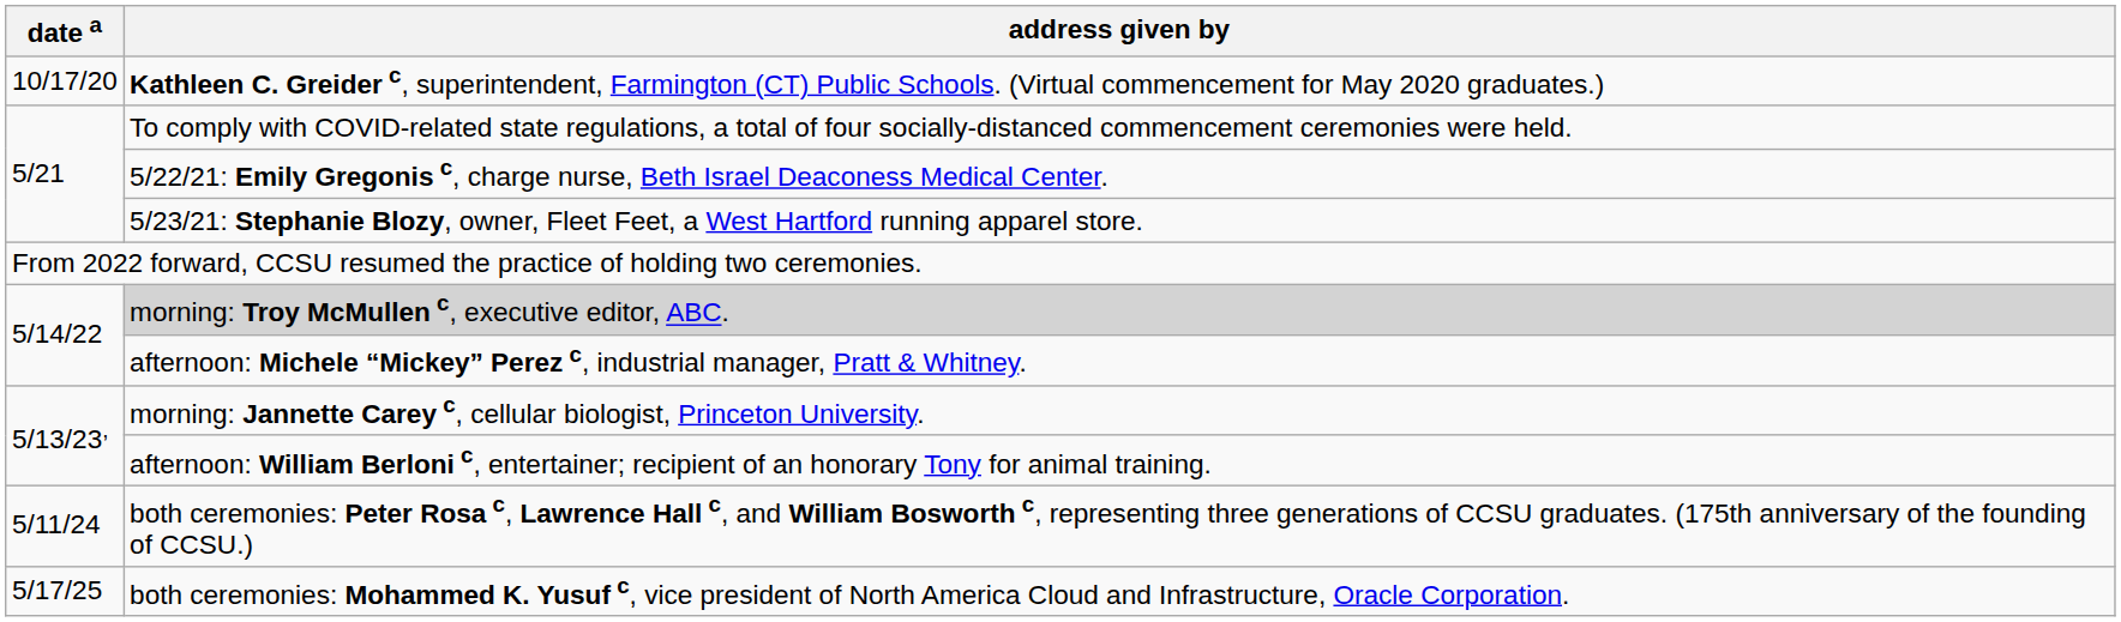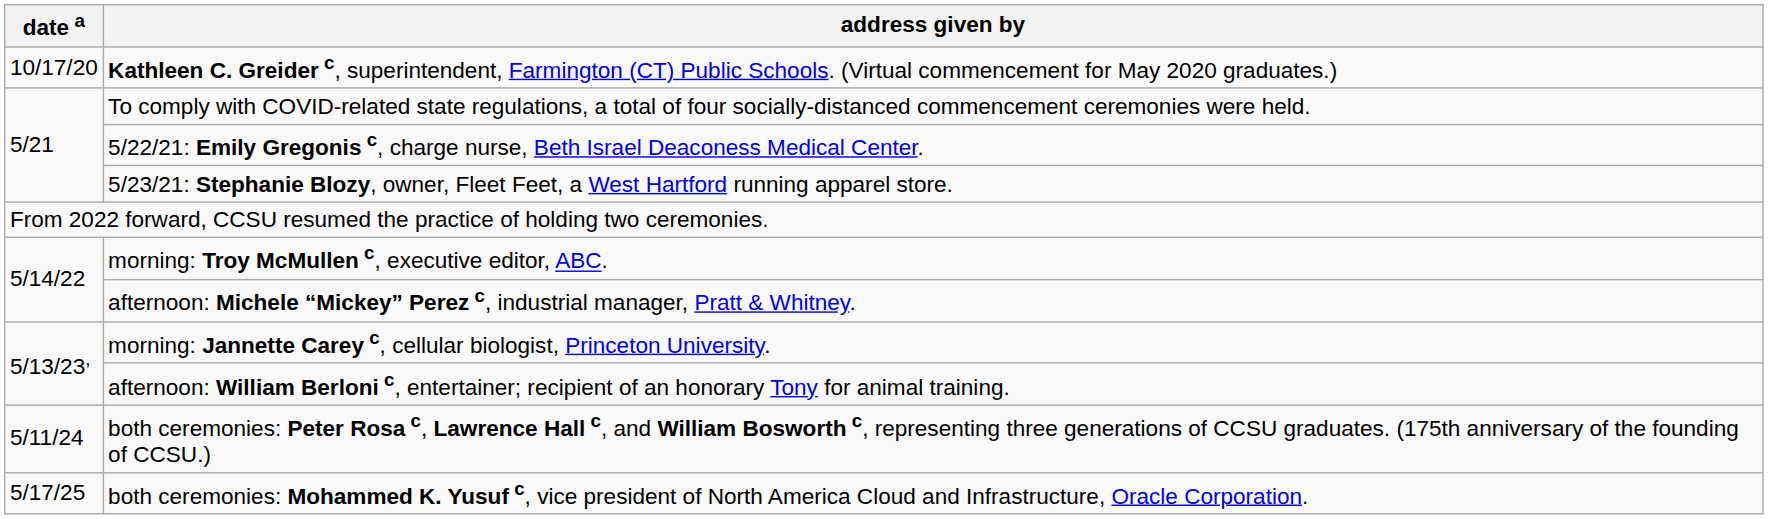morning: Troy McMullen c, executive editor, ABC. | address given by: lightgrey background -> no background
